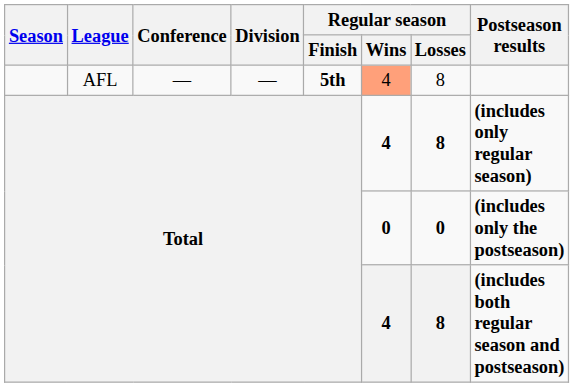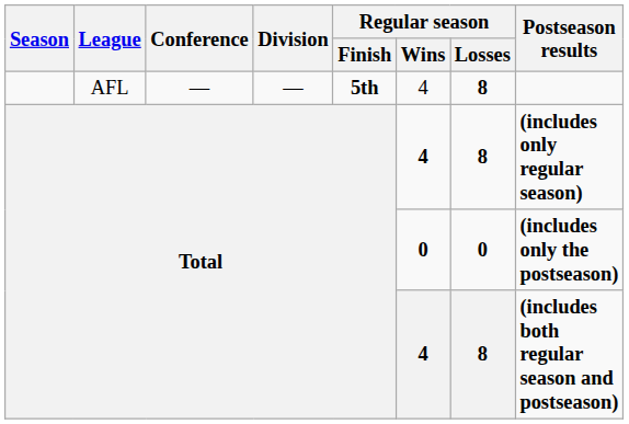row 3 | Regular season / Wins: lightsalmon background -> no background
row 3 | Regular season / Losses: normal -> bold
